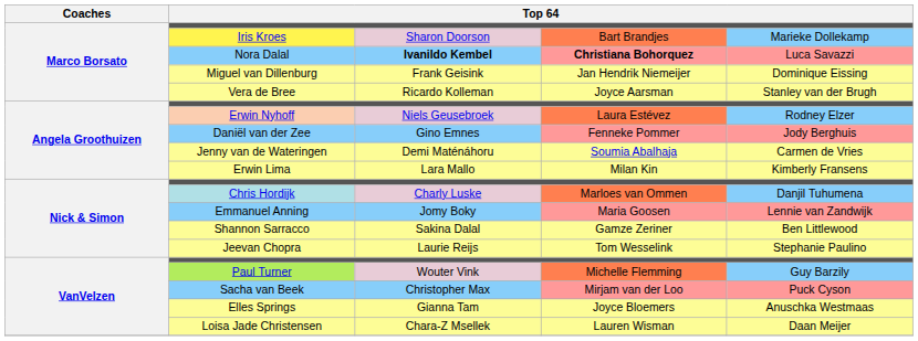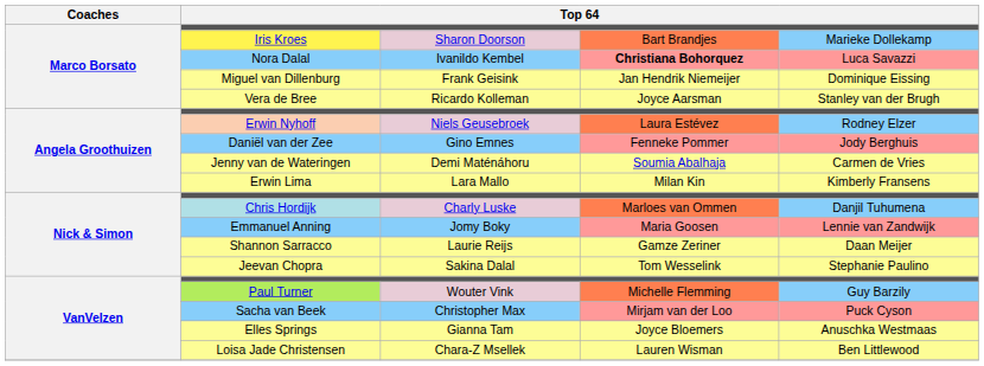Nora Dalal | column 3: bold -> normal
Shannon Sarracco | column 3: Sakina Dalal -> Laurie Reijs
Shannon Sarracco | column 5: Ben Littlewood -> Daan Meijer
Jeevan Chopra | column 3: Laurie Reijs -> Sakina Dalal
Loisa Jade Christensen | column 5: Daan Meijer -> Ben Littlewood
